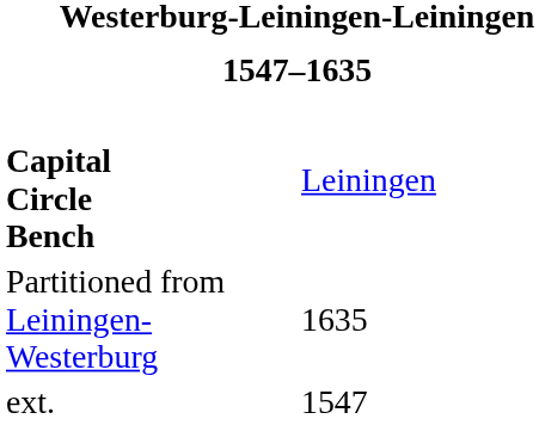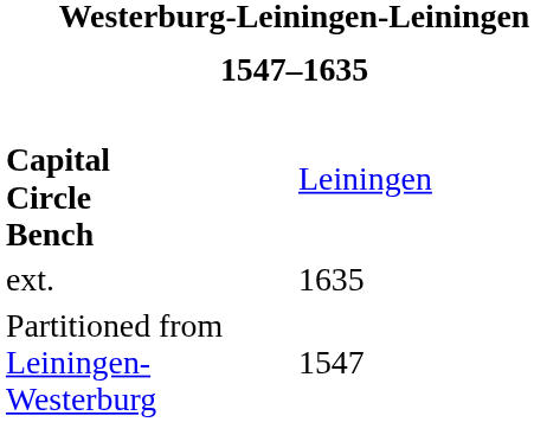row 4 | column 1: Partitioned from Leiningen-Westerburg -> ext.
row 5 | column 1: ext. -> Partitioned from Leiningen-Westerburg
